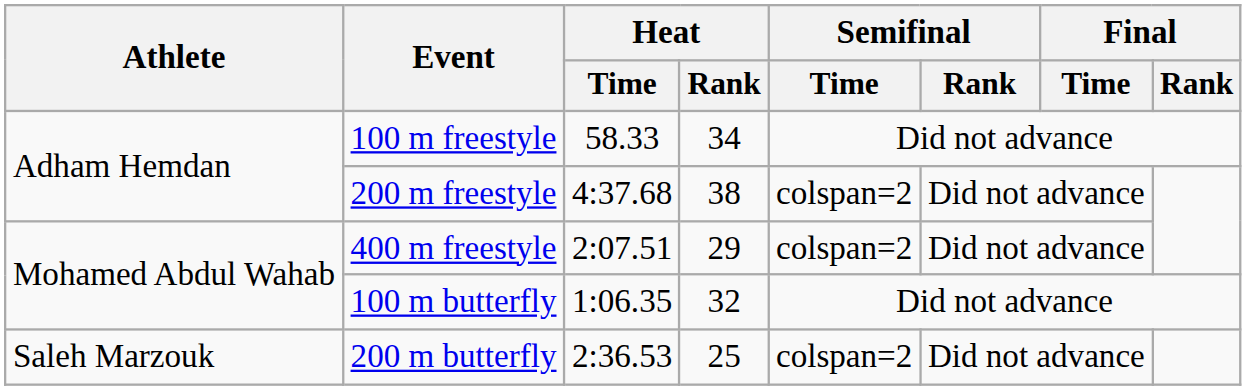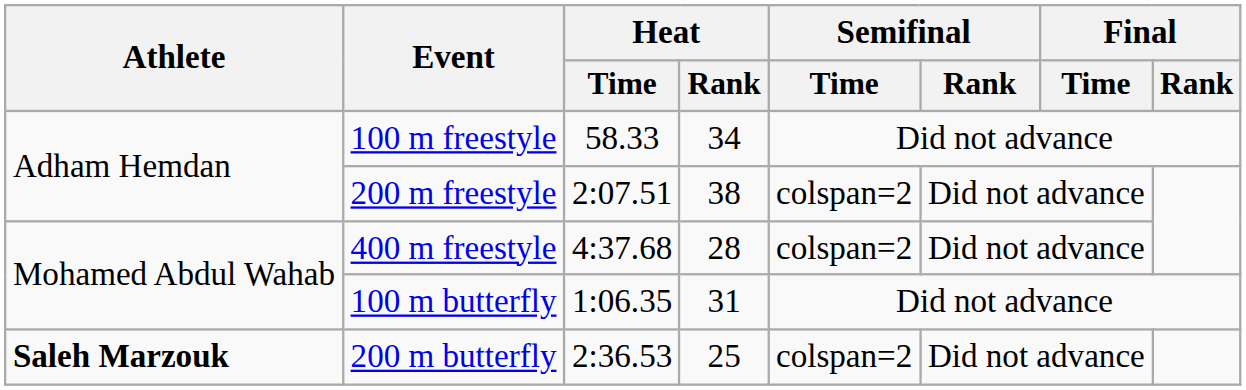200 m freestyle | Heat / Time: 4:37.68 -> 2:07.51
400 m freestyle | Heat / Time: 2:07.51 -> 4:37.68
400 m freestyle | Heat / Rank: 29 -> 28
100 m butterfly | Heat / Rank: 32 -> 31
200 m butterfly | Athlete: normal -> bold
